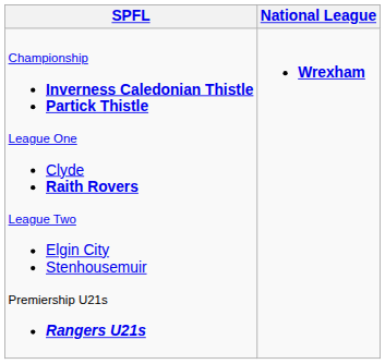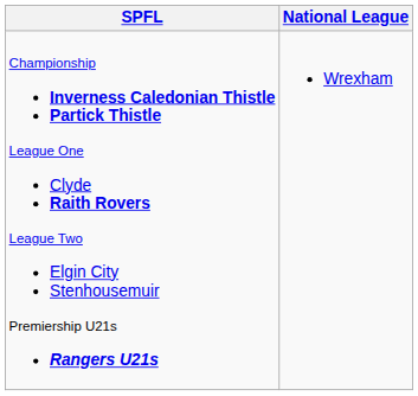row 2 | National League: bold -> normal
